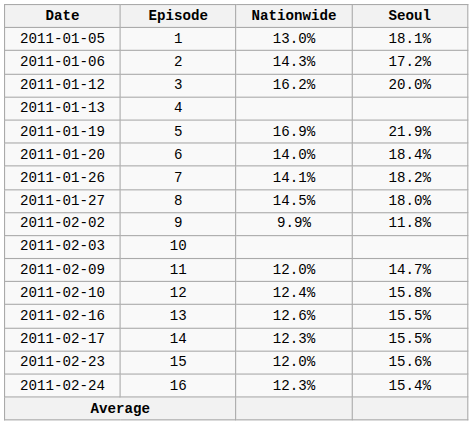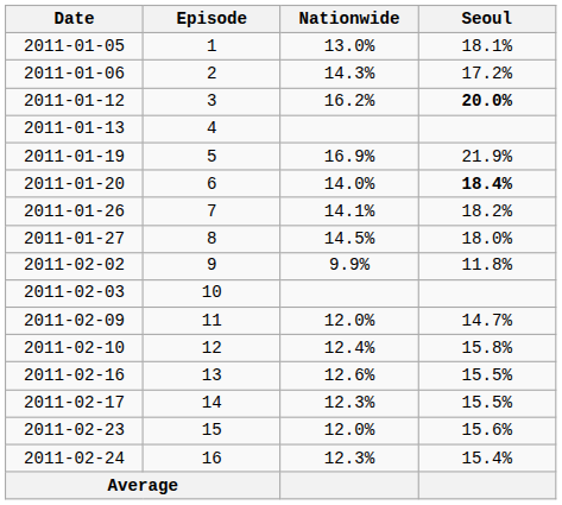2011-01-12 | Seoul: normal -> bold
2011-01-20 | Seoul: normal -> bold
